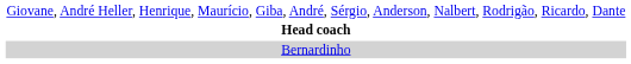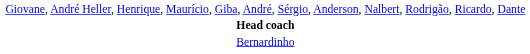row 3 | column 1: lightgrey background -> no background
